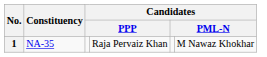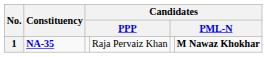1 | Constituency: normal -> bold
1 | column 6: normal -> bold
